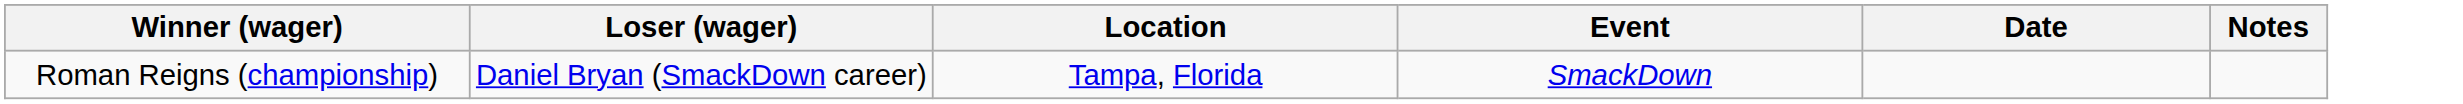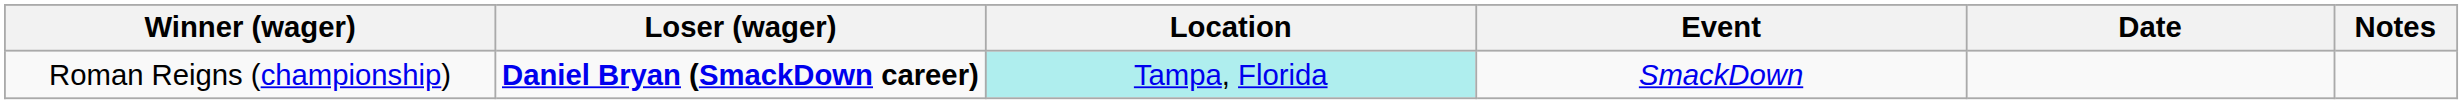row 2 | Loser (wager): normal -> bold
row 2 | Location: no background -> paleturquoise background
